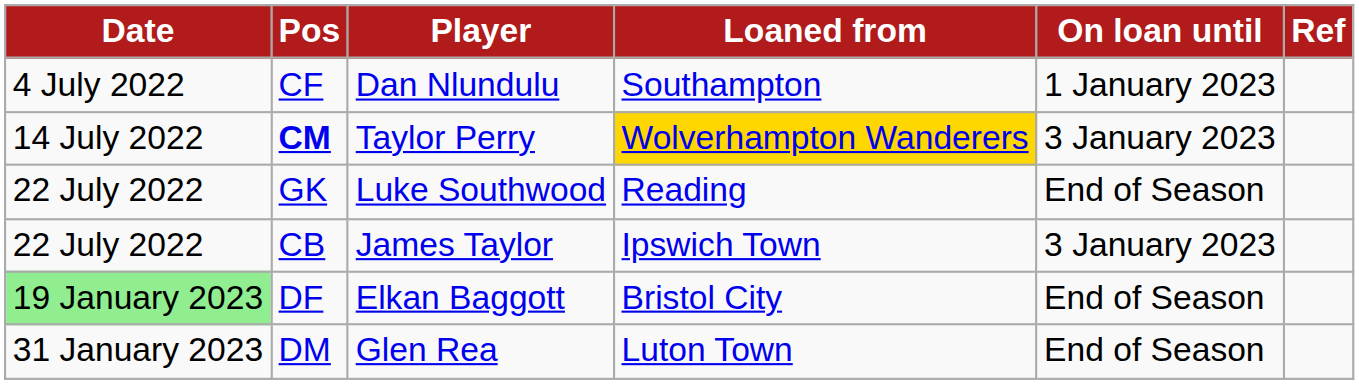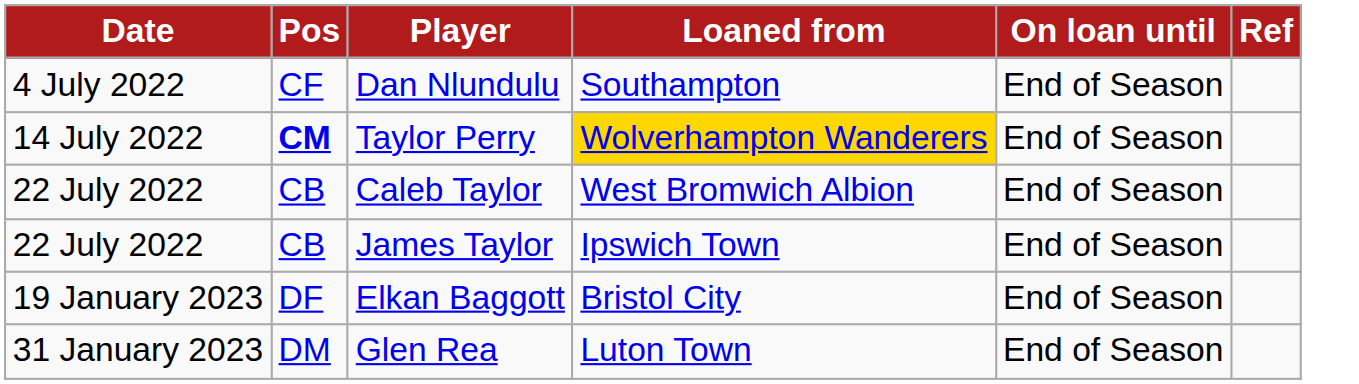Dan Nlundulu | On loan until: 1 January 2023 -> End of Season
Taylor Perry | On loan until: 3 January 2023 -> End of Season
- row: 22 July 2022 | GK | Luke Southwood | Reading | End of Season
+ row: 22 July 2022 | CB | Caleb Taylor | West Bromwich Albion | End of Season
James Taylor | On loan until: 3 January 2023 -> End of Season
Elkan Baggott | Date: lightgreen background -> no background
